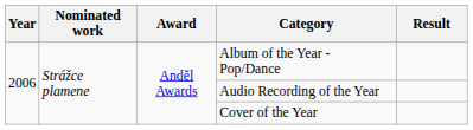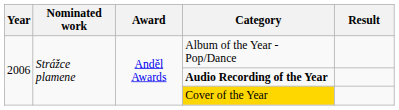Audio Recording of the Year | Category: normal -> bold
Cover of the Year | Category: no background -> gold background
